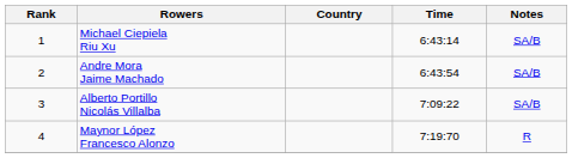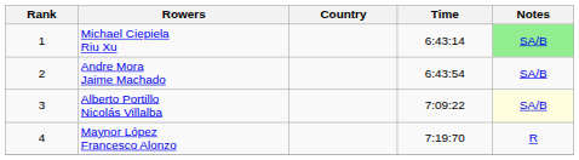Michael Ciepiela Riu Xu | Notes: no background -> lightgreen background
Alberto Portillo Nicolás Villalba | Notes: no background -> lightyellow background
